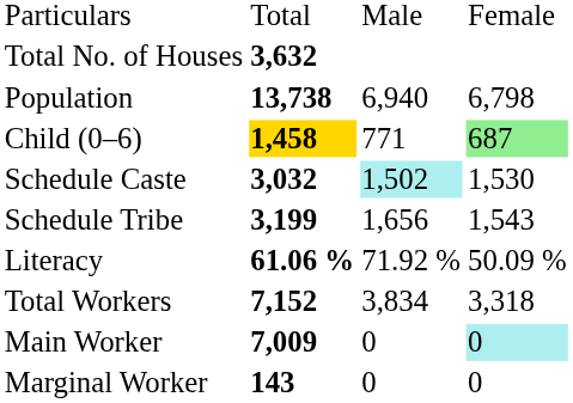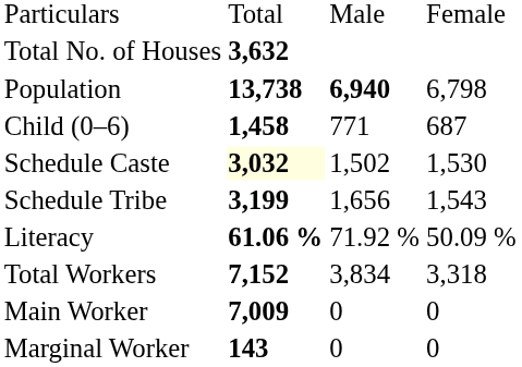Population | column 3: normal -> bold
Child (0–6) | column 2: gold background -> no background
Child (0–6) | column 4: lightgreen background -> no background
Schedule Caste | column 2: no background -> lightyellow background
Schedule Caste | column 3: paleturquoise background -> no background
Main Worker | column 4: paleturquoise background -> no background
